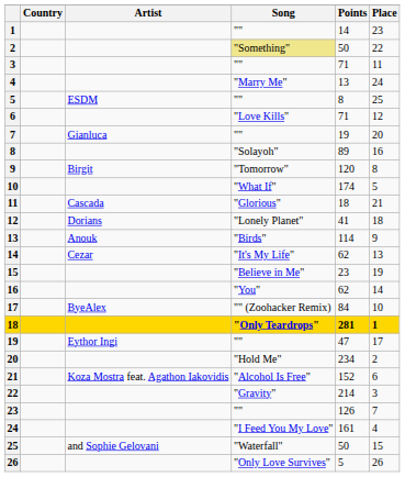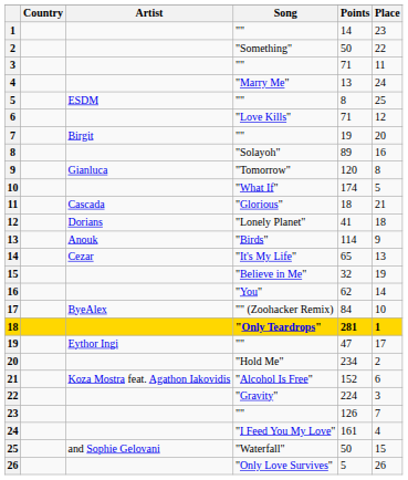row 3 | Song: khaki background -> no background
row 8 | Artist: Gianluca -> Birgit
row 10 | Artist: Birgit -> Gianluca
row 15 | Points: 62 -> 65
row 16 | Points: 23 -> 32
row 23 | Points: 214 -> 224
